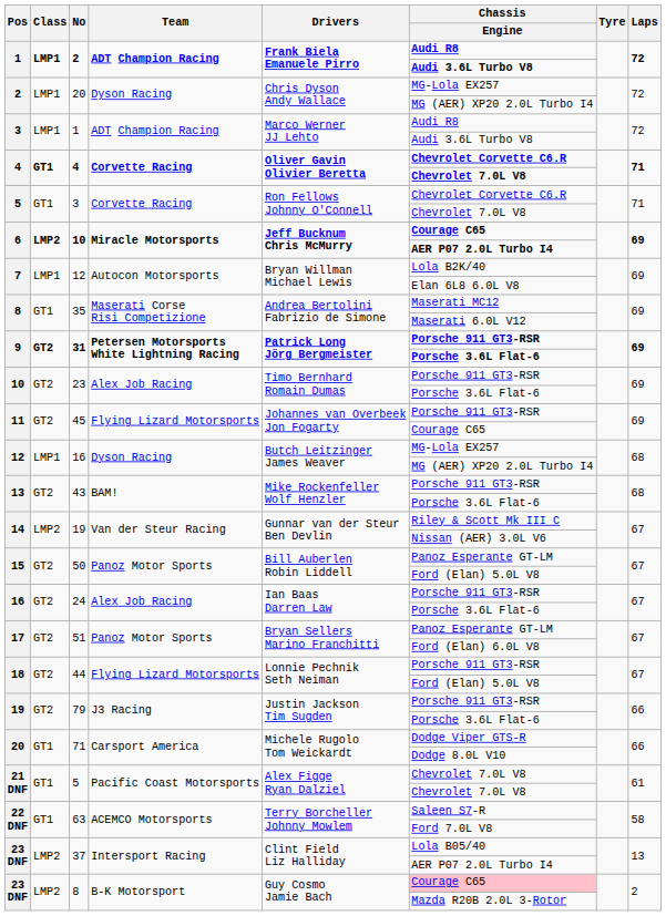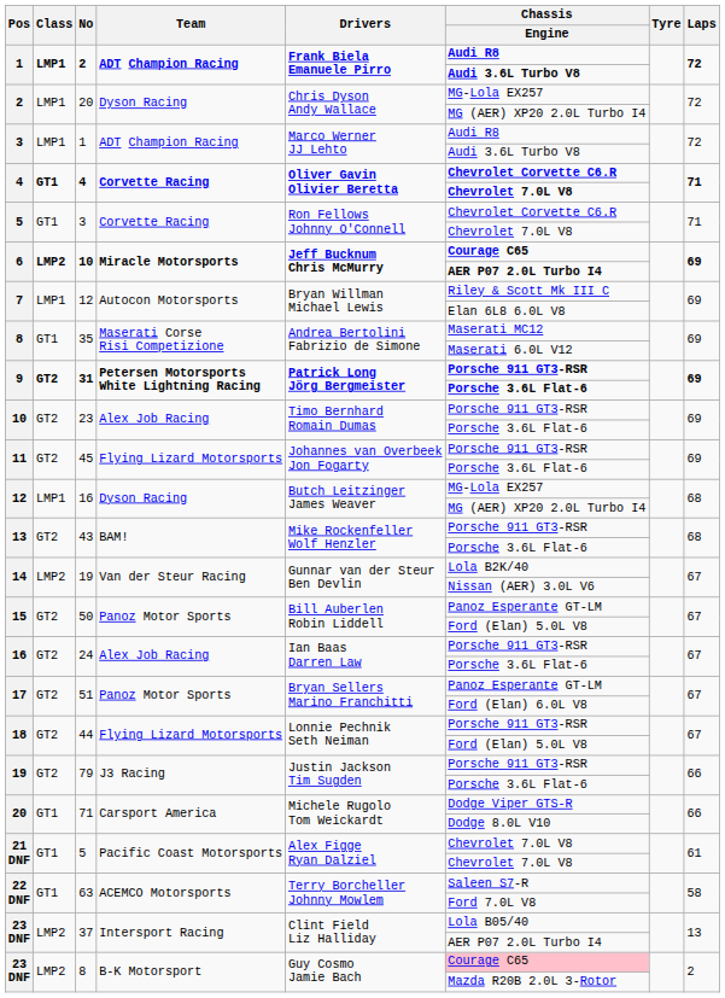row 15 | Chassis / Engine: Lola B2K/40 -> Riley & Scott Mk III C
row 24 | Chassis / Engine: Courage C65 -> Porsche 3.6L Flat-6
row 29 | Chassis / Engine: Riley & Scott Mk III C -> Lola B2K/40
